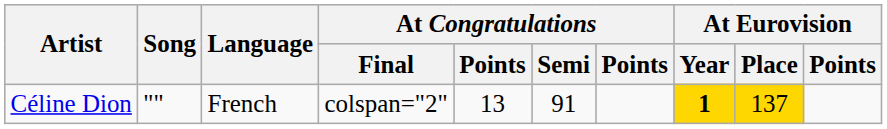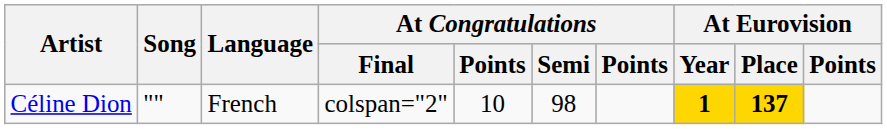Céline Dion | column 5: 13 -> 10
Céline Dion | At Congratulations / Semi: 91 -> 98
Céline Dion | At Eurovision / Place: normal -> bold
